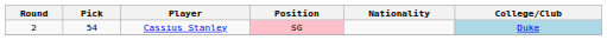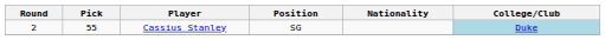Cassius Stanley | Pick: 54 -> 55
Cassius Stanley | Position: pink background -> no background
